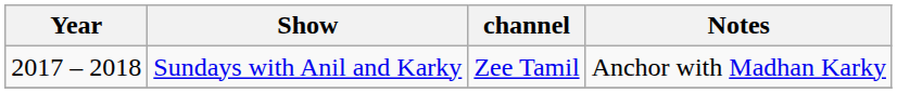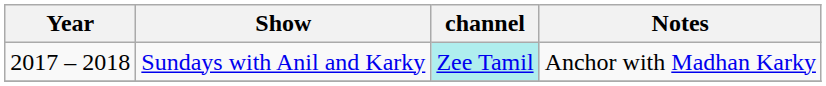Sundays with Anil and Karky | channel: no background -> paleturquoise background
